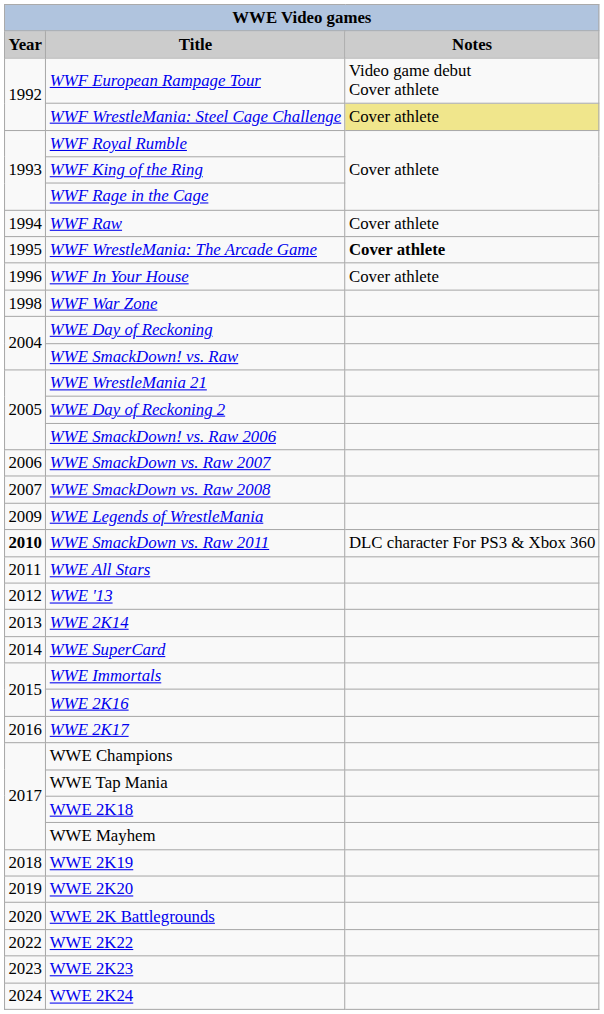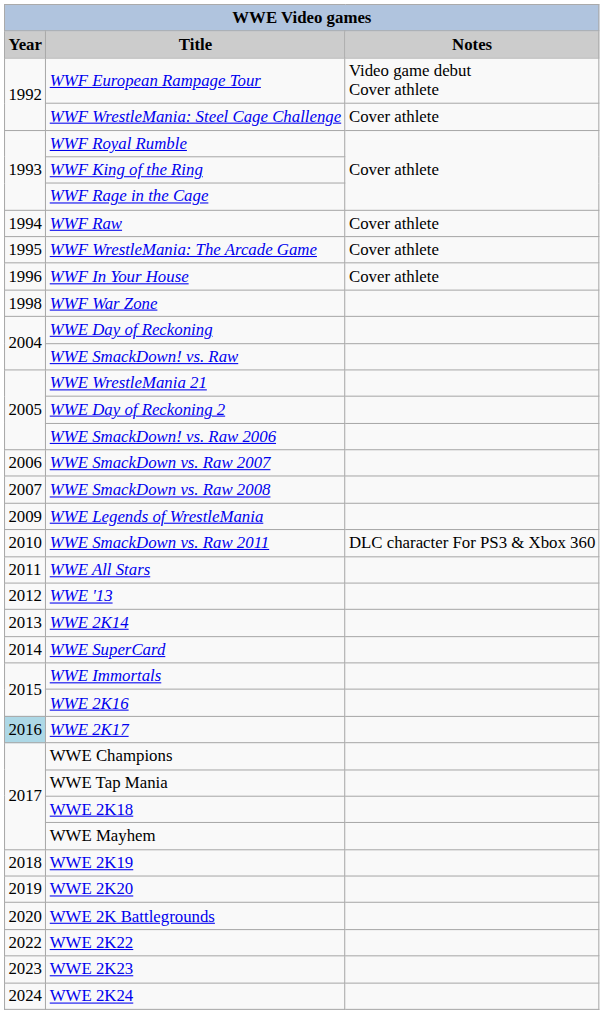WWF WrestleMania: Steel Cage Challenge | Notes: khaki background -> no background
WWF WrestleMania: The Arcade Game | Notes: bold -> normal
WWE SmackDown vs. Raw 2011 | Year: bold -> normal
WWE 2K17 | Year: no background -> lightblue background
